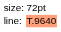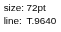line: | column 2: lightsalmon background -> no background
